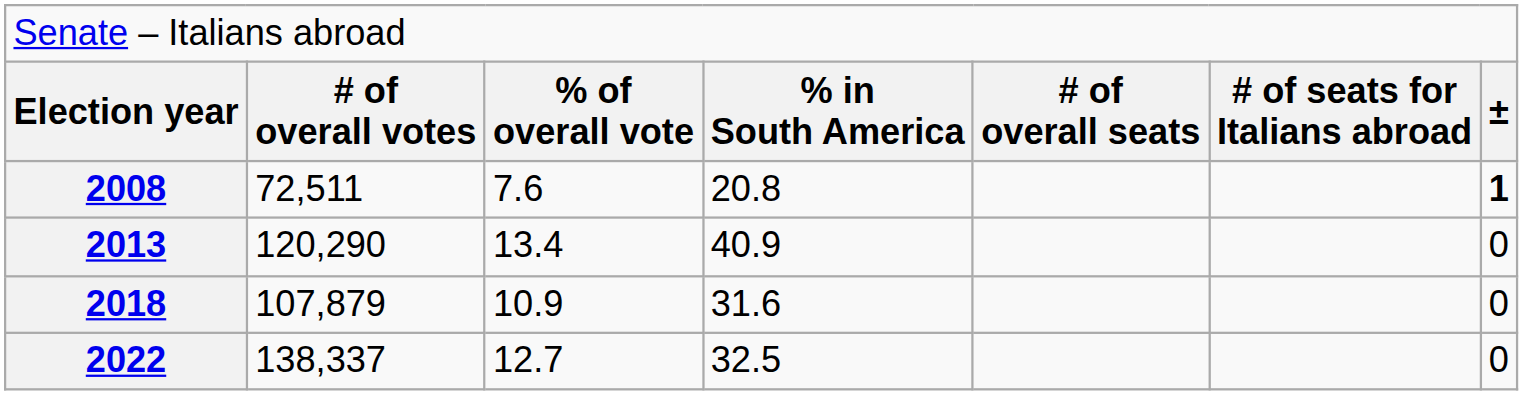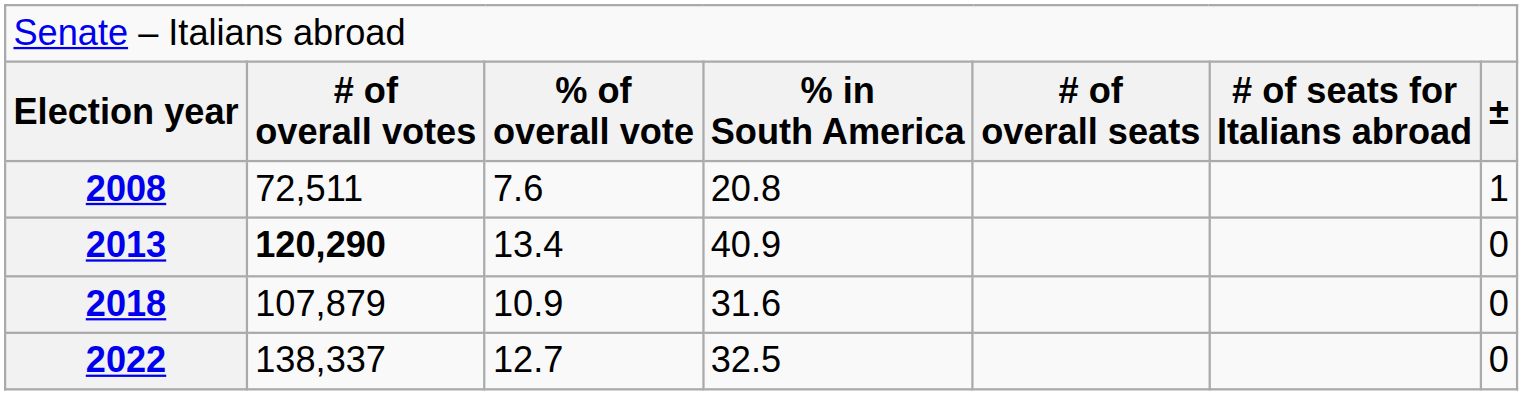2008 | column 7: bold -> normal
2013 | column 2: normal -> bold
